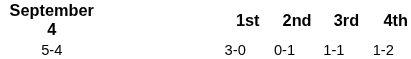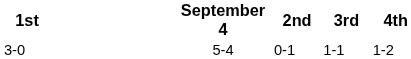columns swapped: September 4 <-> 1st
